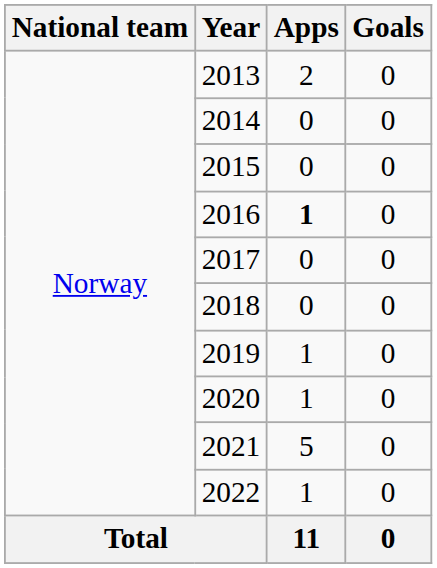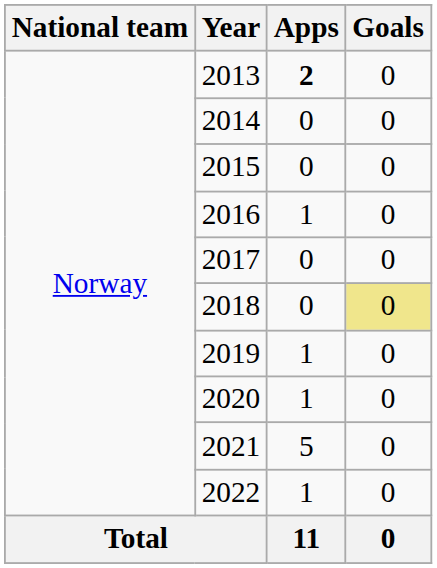2013 | Apps: normal -> bold
2016 | Apps: bold -> normal
2018 | Goals: no background -> khaki background
